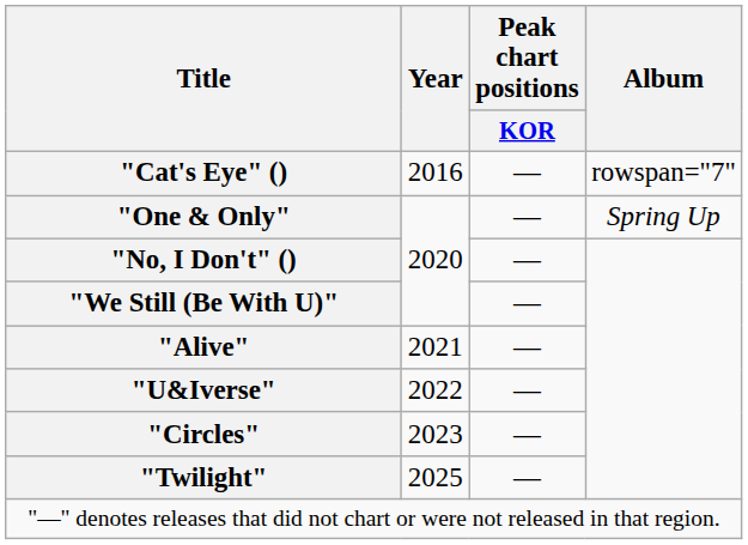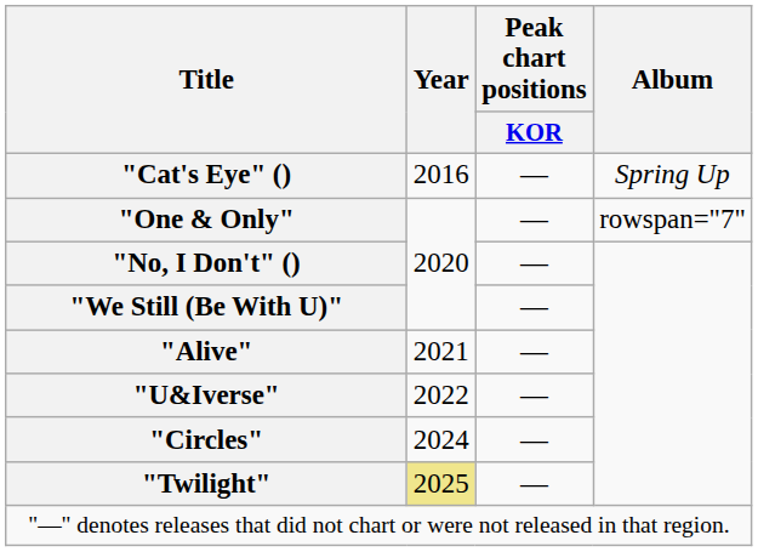"Cat's Eye" () | Album: rowspan="7" -> Spring Up
"One & Only" | Album: Spring Up -> rowspan="7"
"Circles" | Year: 2023 -> 2024
"Twilight" | Year: no background -> khaki background
